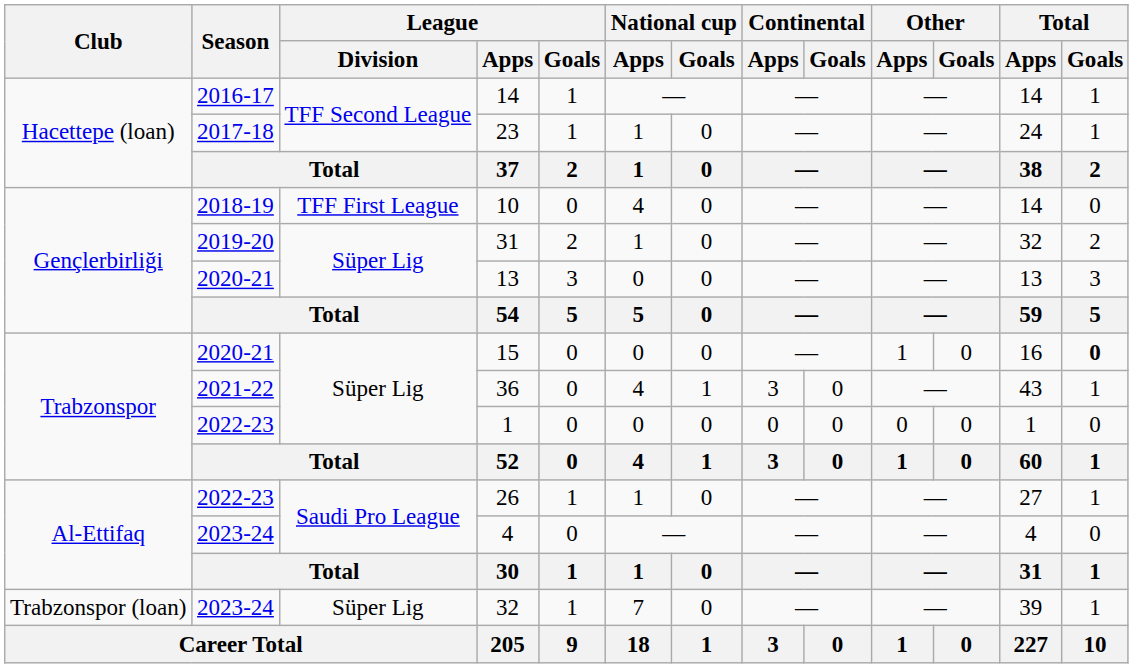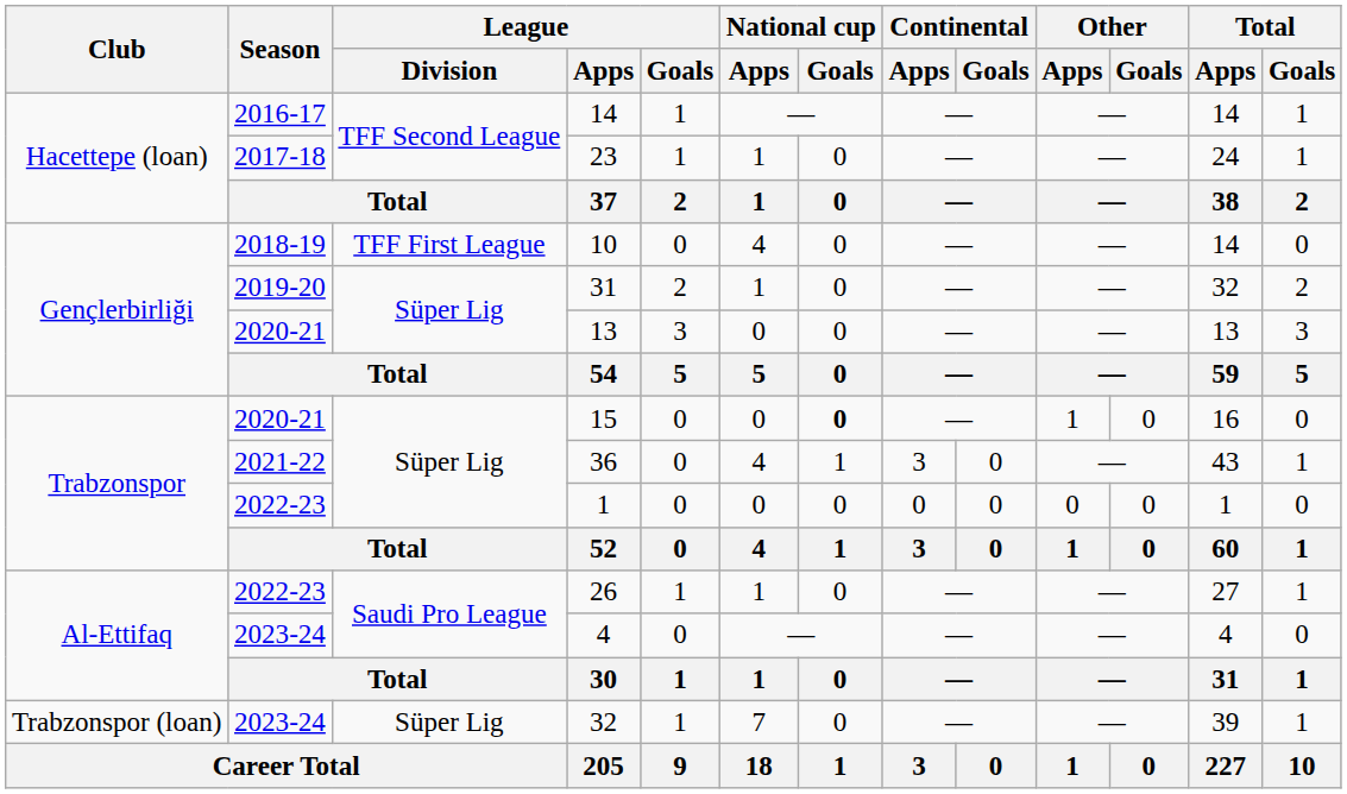15 | National cup / Goals: normal -> bold
15 | Total / Goals: bold -> normal
